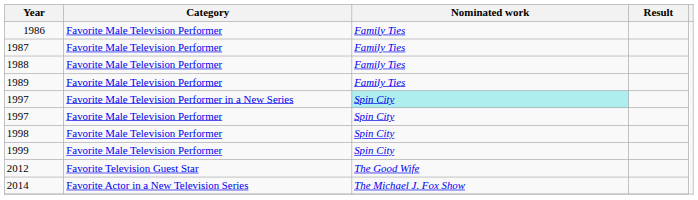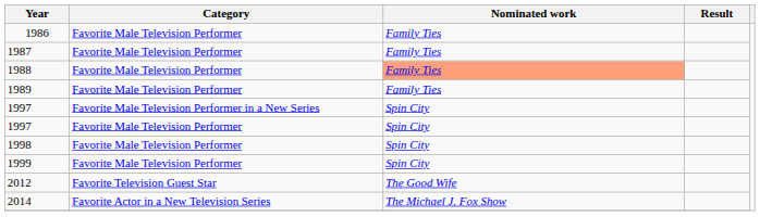1988 | Nominated work: no background -> lightsalmon background
1997 / Favorite Male Television Performer in a New Series | Nominated work: paleturquoise background -> no background
